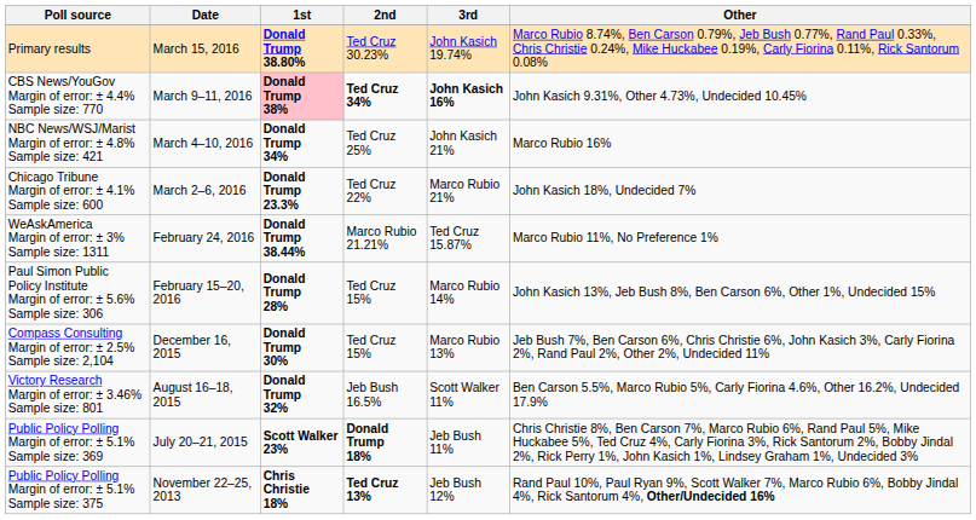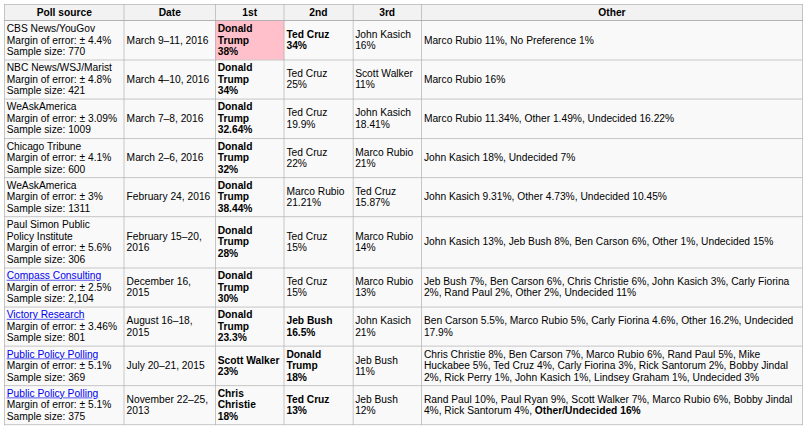- row: Primary results | March 15, 2016 | Donald Trump 38.80% | Ted Cruz 30.23% | John Kasich 19.74% | Marco Rubio 8.74%, Ben Carson 0.79%, Jeb Bush 0.77%, Rand Paul 0.33%, Chris Christie 0.24%, Mike Huckabee 0.19%, Carly Fiorina 0.11%, Rick Santorum 0.08%
CBS News/YouGov Margin of error: ± 4.4% Sample size: 770 | 3rd: bold -> normal
CBS News/YouGov Margin of error: ± 4.4% Sample size: 770 | Other: John Kasich 9.31%, Other 4.73%, Undecided 10.45% -> Marco Rubio 11%, No Preference 1%
NBC News/WSJ/Marist Margin of error: ± 4.8% Sample size: 421 | 3rd: John Kasich 21% -> Scott Walker 11%
+ row: WeAskAmerica Margin of error: ± 3.09% Sample size: 1009 | March 7–8, 2016 | Donald Trump 32.64% | Ted Cruz 19.9% | John Kasich 18.41% | Marco Rubio 11.34%, Other 1.49%, Undecided 16.22%
Chicago Tribune Margin of error: ± 4.1% Sample size: 600 | 1st: Donald Trump 23.3% -> Donald Trump 32%
WeAskAmerica Margin of error: ± 3% Sample size: 1311 | Other: Marco Rubio 11%, No Preference 1% -> John Kasich 9.31%, Other 4.73%, Undecided 10.45%
Victory Research Margin of error: ± 3.46% Sample size: 801 | 1st: Donald Trump 32% -> Donald Trump 23.3%
Victory Research Margin of error: ± 3.46% Sample size: 801 | 2nd: normal -> bold
Victory Research Margin of error: ± 3.46% Sample size: 801 | 3rd: Scott Walker 11% -> John Kasich 21%
